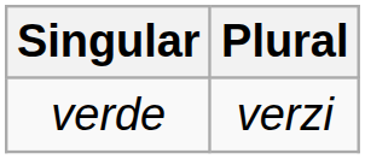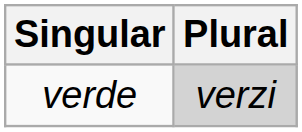verde | Plural: no background -> lightgrey background
